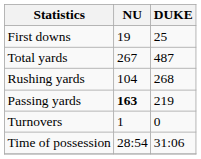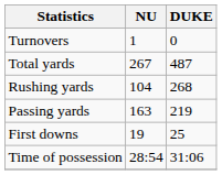rows swapped: First downs <-> Turnovers
Passing yards | NU: bold -> normal
